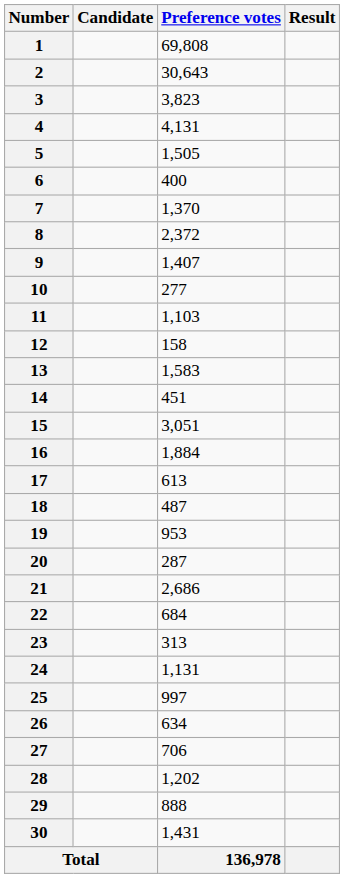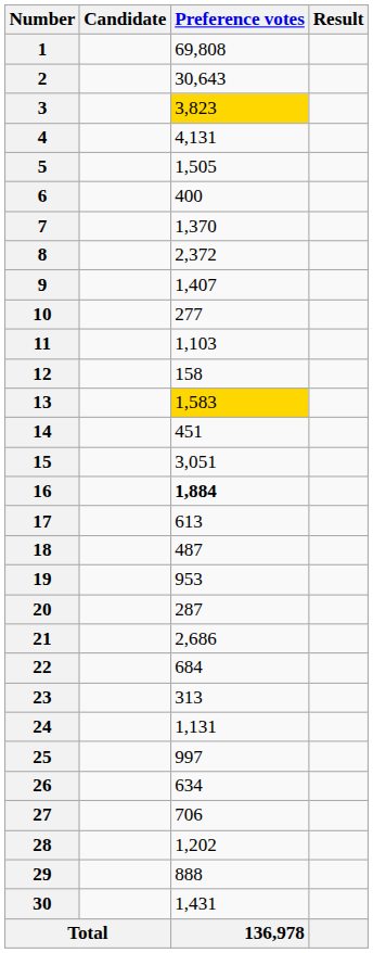3 | Preference votes: no background -> gold background
13 | Preference votes: no background -> gold background
16 | Preference votes: normal -> bold
